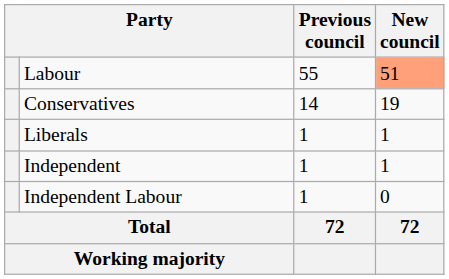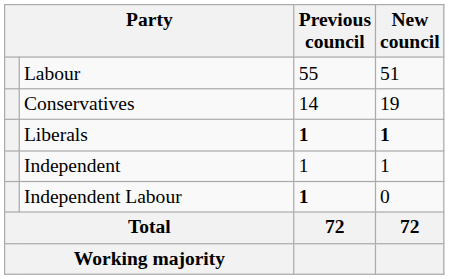Labour | New council: lightsalmon background -> no background
Liberals | Previous council: normal -> bold
Liberals | New council: normal -> bold
Independent Labour | Previous council: normal -> bold
